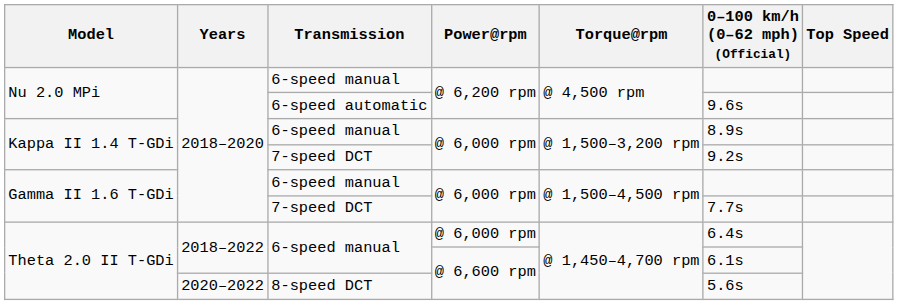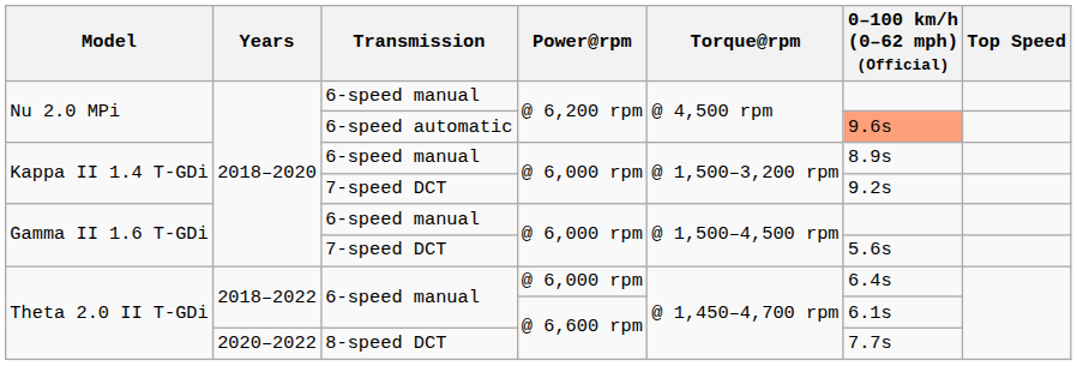Nu 2.0 MPi / 6-speed automatic | 0–100 km/h (0–62 mph) (Official): no background -> lightsalmon background
Gamma II 1.6 T-GDi / 7-speed DCT | 0–100 km/h (0–62 mph) (Official): 7.7s -> 5.6s
Theta 2.0 II T-GDi / 8-speed DCT | 0–100 km/h (0–62 mph) (Official): 5.6s -> 7.7s
